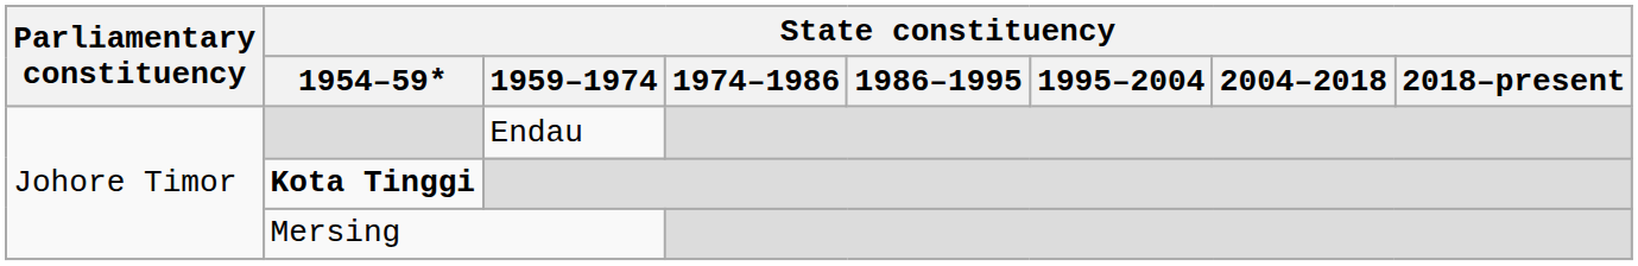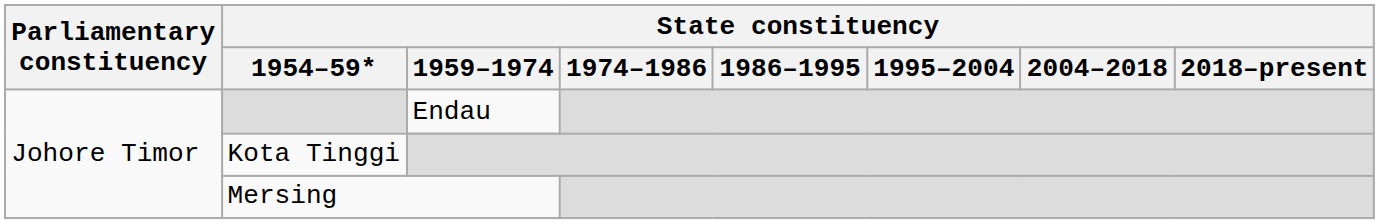Kota Tinggi | State constituency / 1954–59*: bold -> normal
